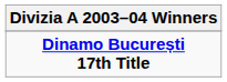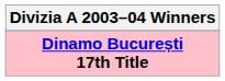row 2 | column 1: no background -> pink background
